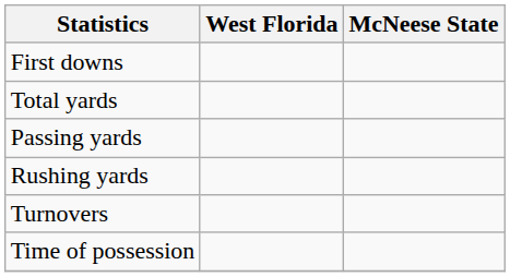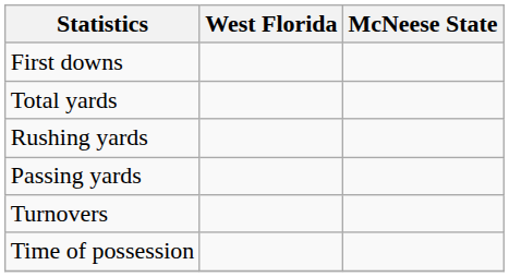rows swapped: Rushing yards <-> Passing yards
